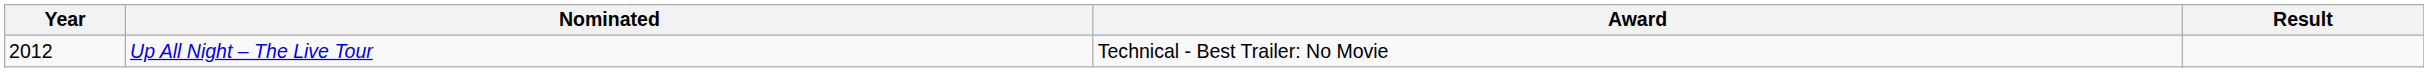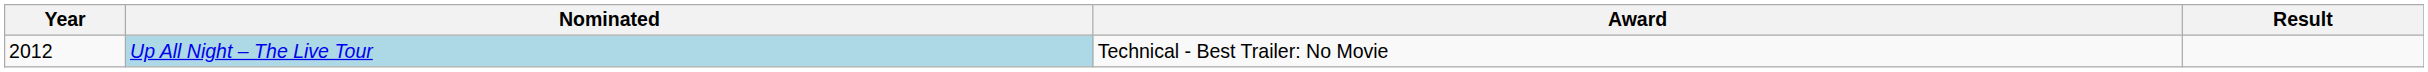row 2 | Nominated: no background -> lightblue background
